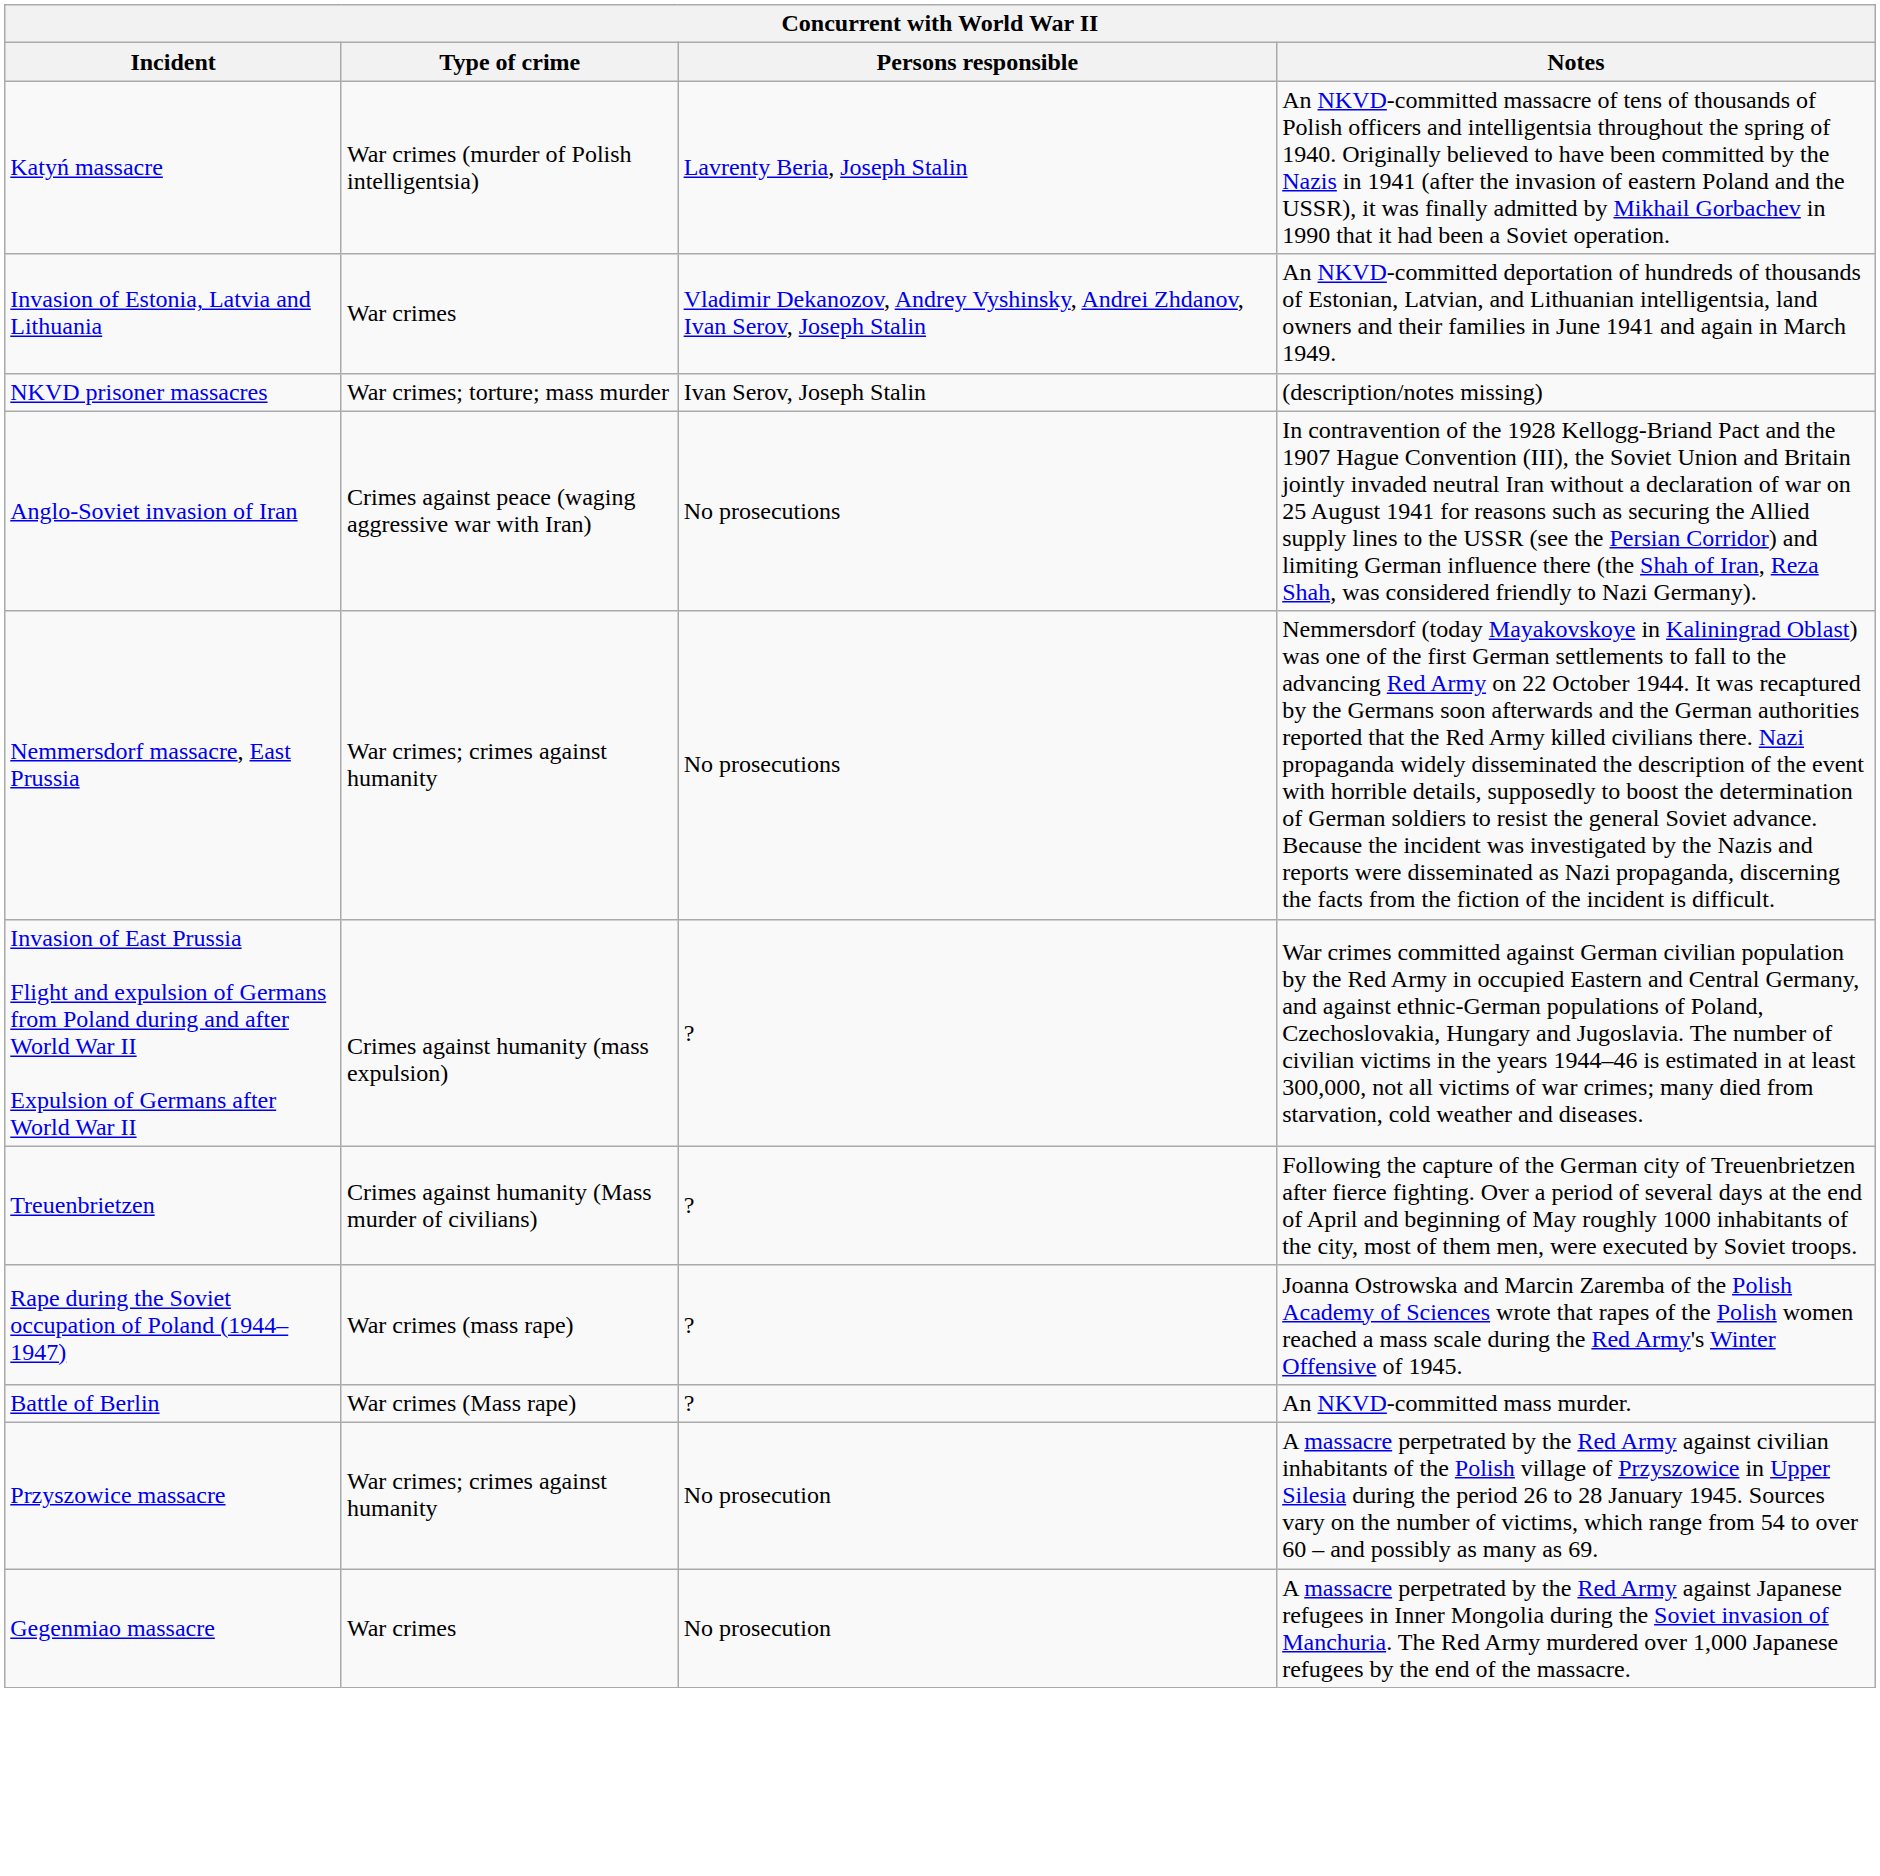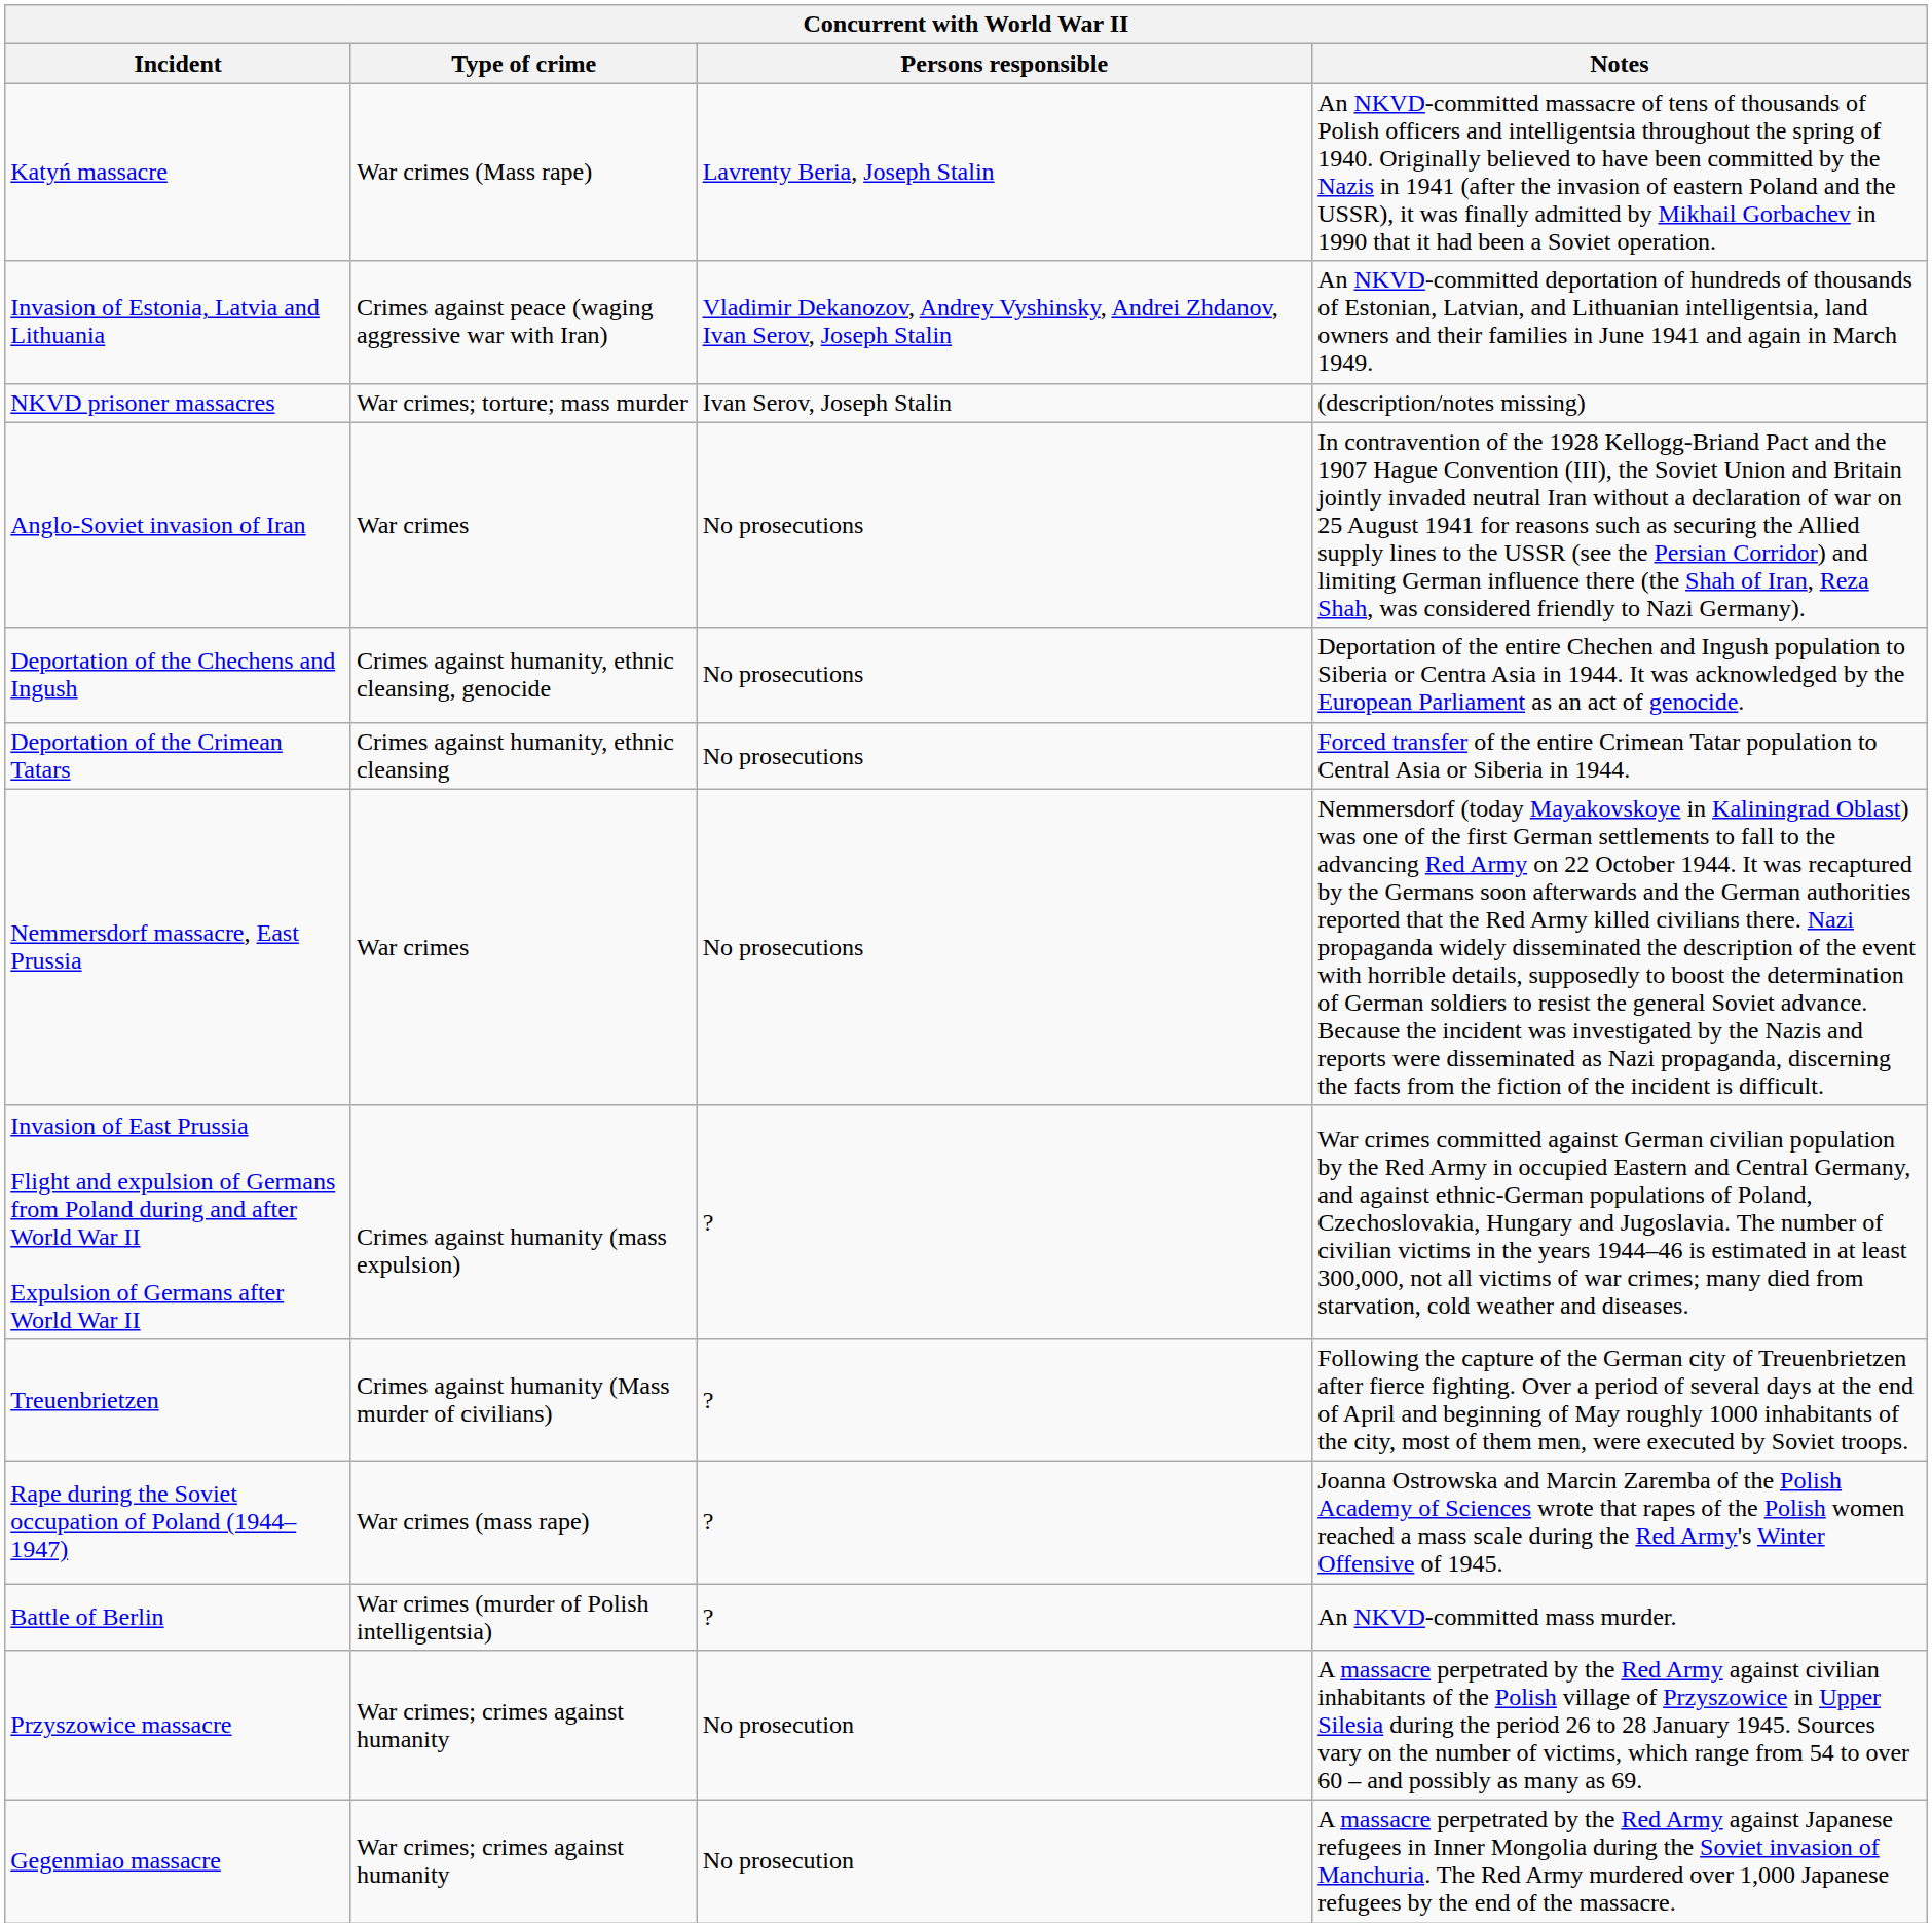Katyń massacre | Type of crime: War crimes (murder of Polish intelligentsia) -> War crimes (Mass rape)
Invasion of Estonia, Latvia and Lithuania | Type of crime: War crimes -> Crimes against peace (waging aggressive war with Iran)
Anglo-Soviet invasion of Iran | Type of crime: Crimes against peace (waging aggressive war with Iran) -> War crimes
+ row: Deportation of the Chechens and Ingush | Crimes against humanity, ethnic cleansing, genocide | No prosecutions | Deportation of the entire Chechen and Ingush population to Siberia or Centra Asia in 1944. It was acknowledged by the European Parliament as an act of genocide.
+ row: Deportation of the Crimean Tatars | Crimes against humanity, ethnic cleansing | No prosecutions | Forced transfer of the entire Crimean Tatar population to Central Asia or Siberia in 1944.
Nemmersdorf massacre, East Prussia | Type of crime: War crimes; crimes against humanity -> War crimes
Battle of Berlin | Type of crime: War crimes (Mass rape) -> War crimes (murder of Polish intelligentsia)
Gegenmiao massacre | Type of crime: War crimes -> War crimes; crimes against humanity
